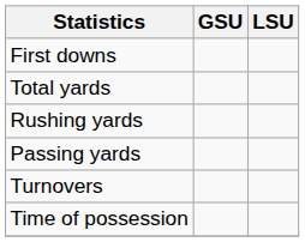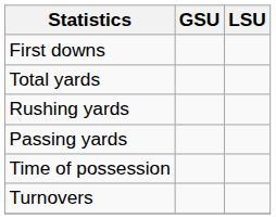rows swapped: Turnovers <-> Time of possession
